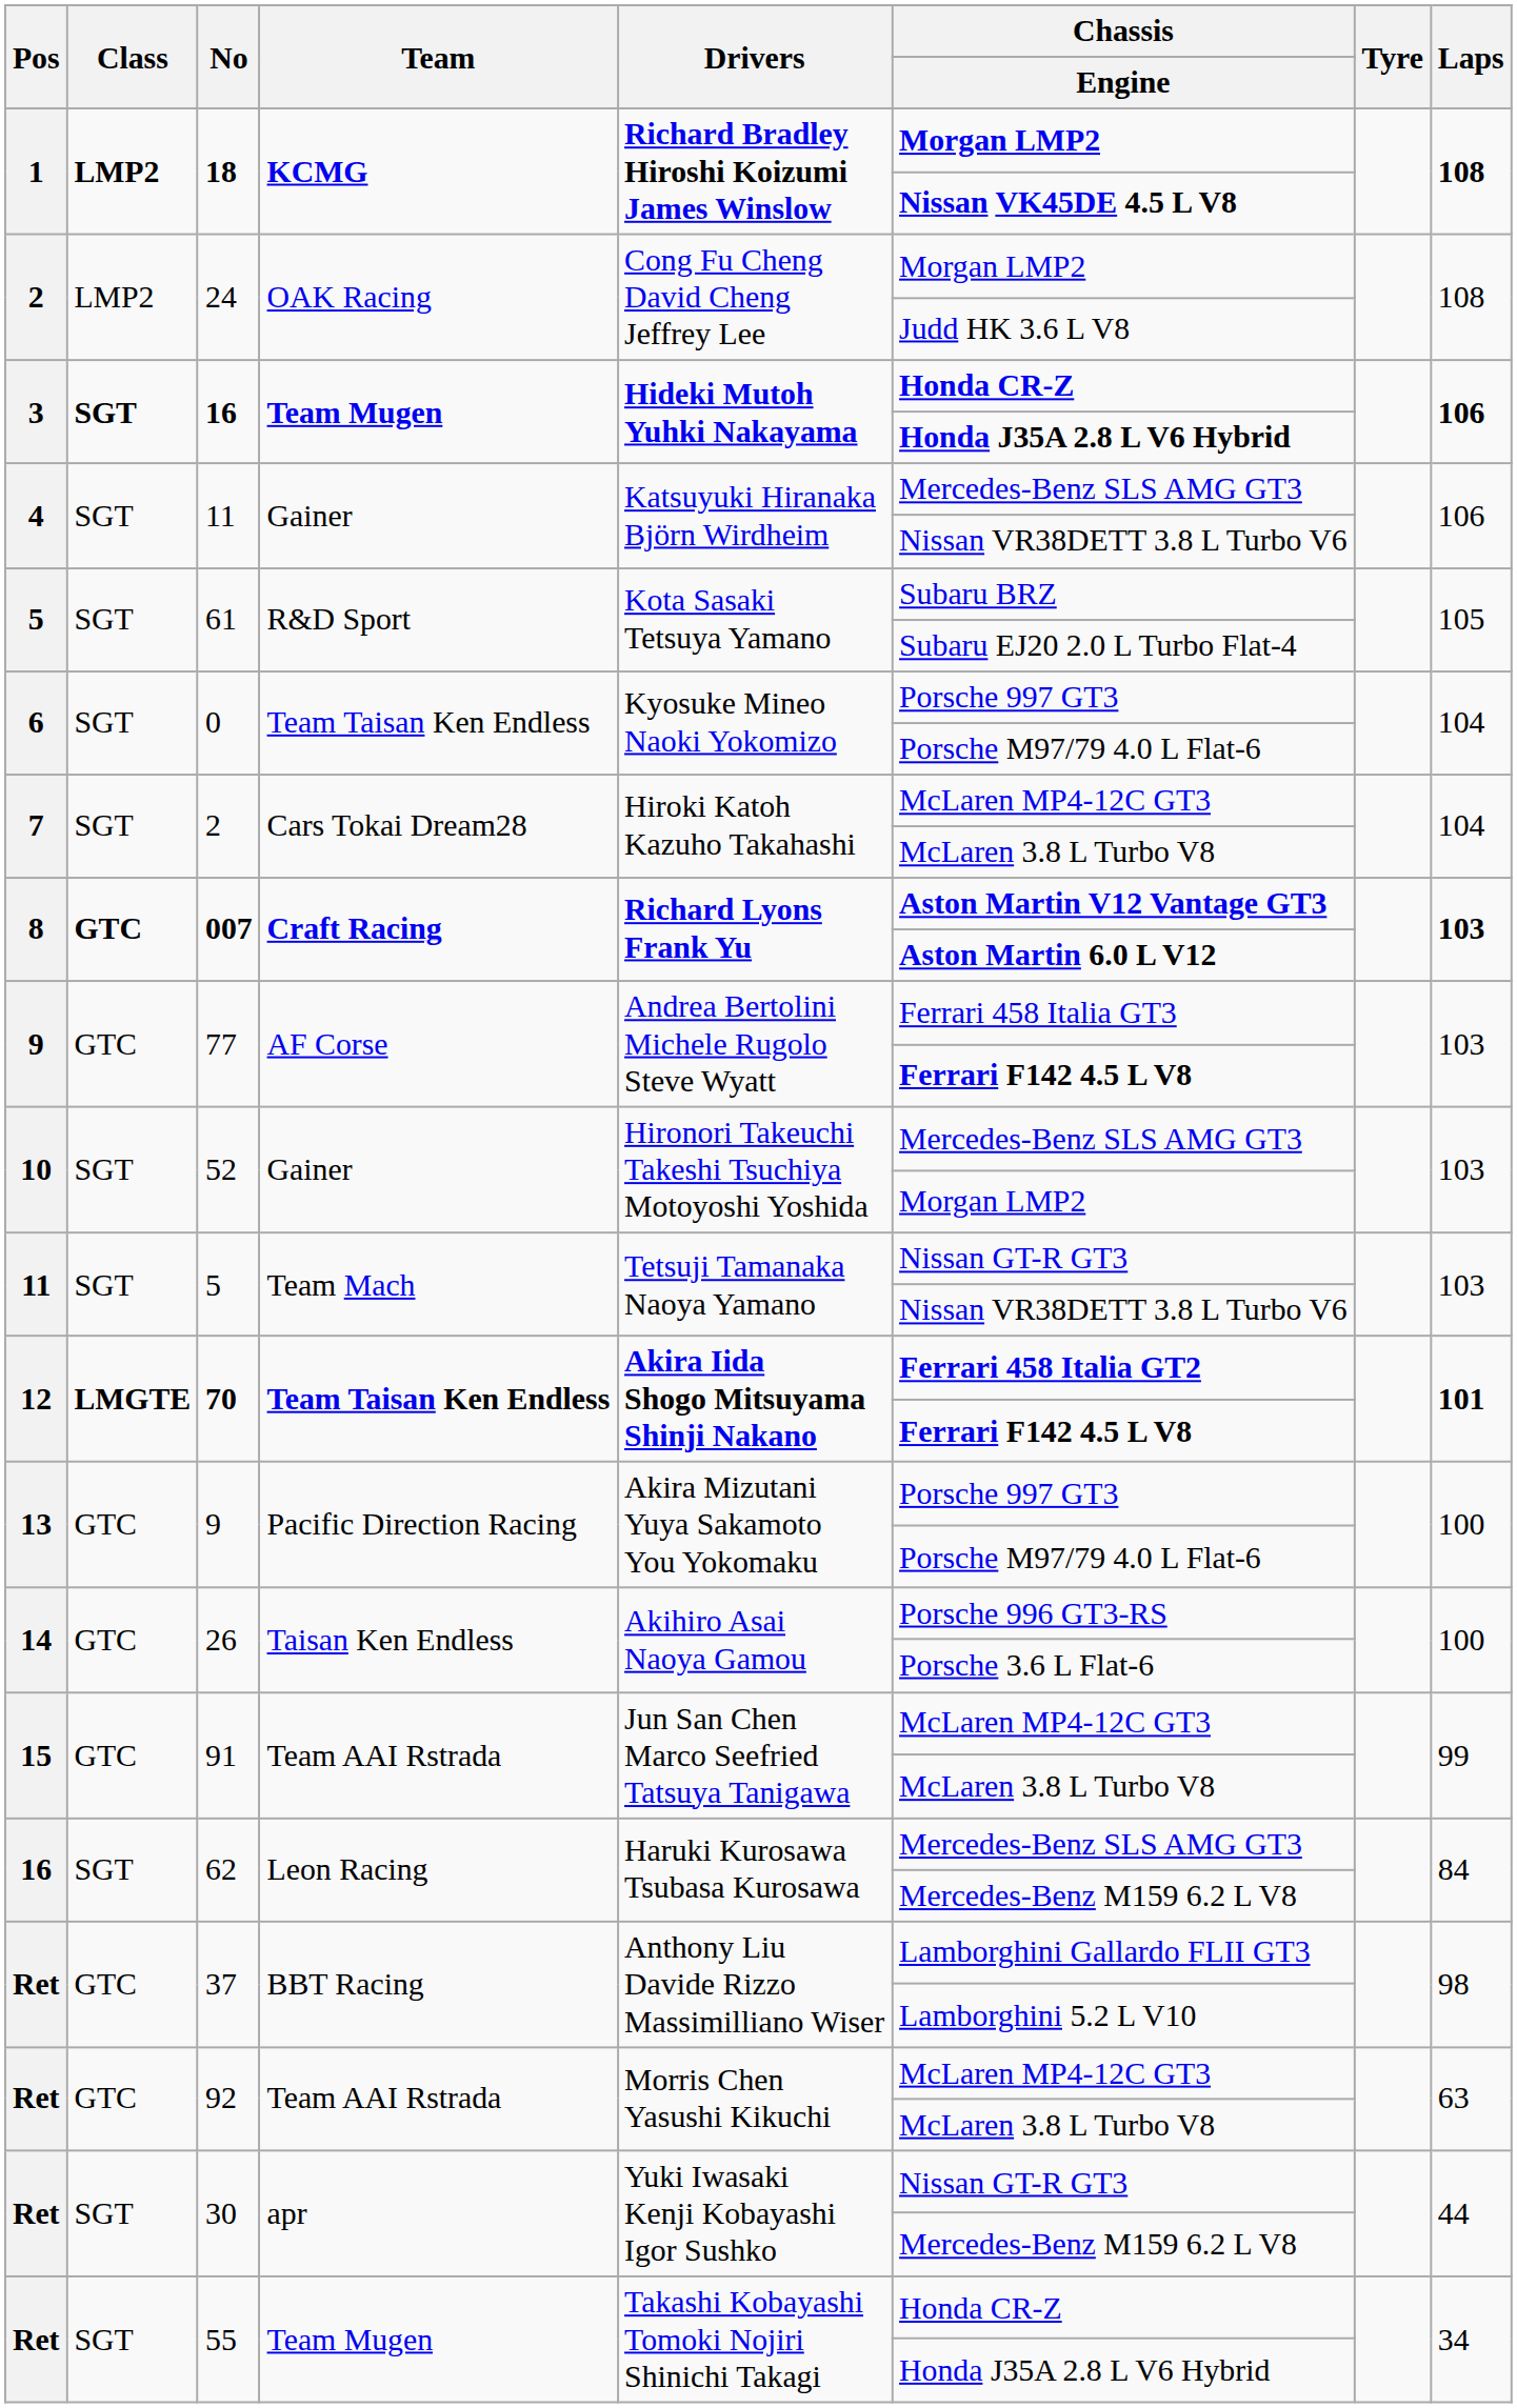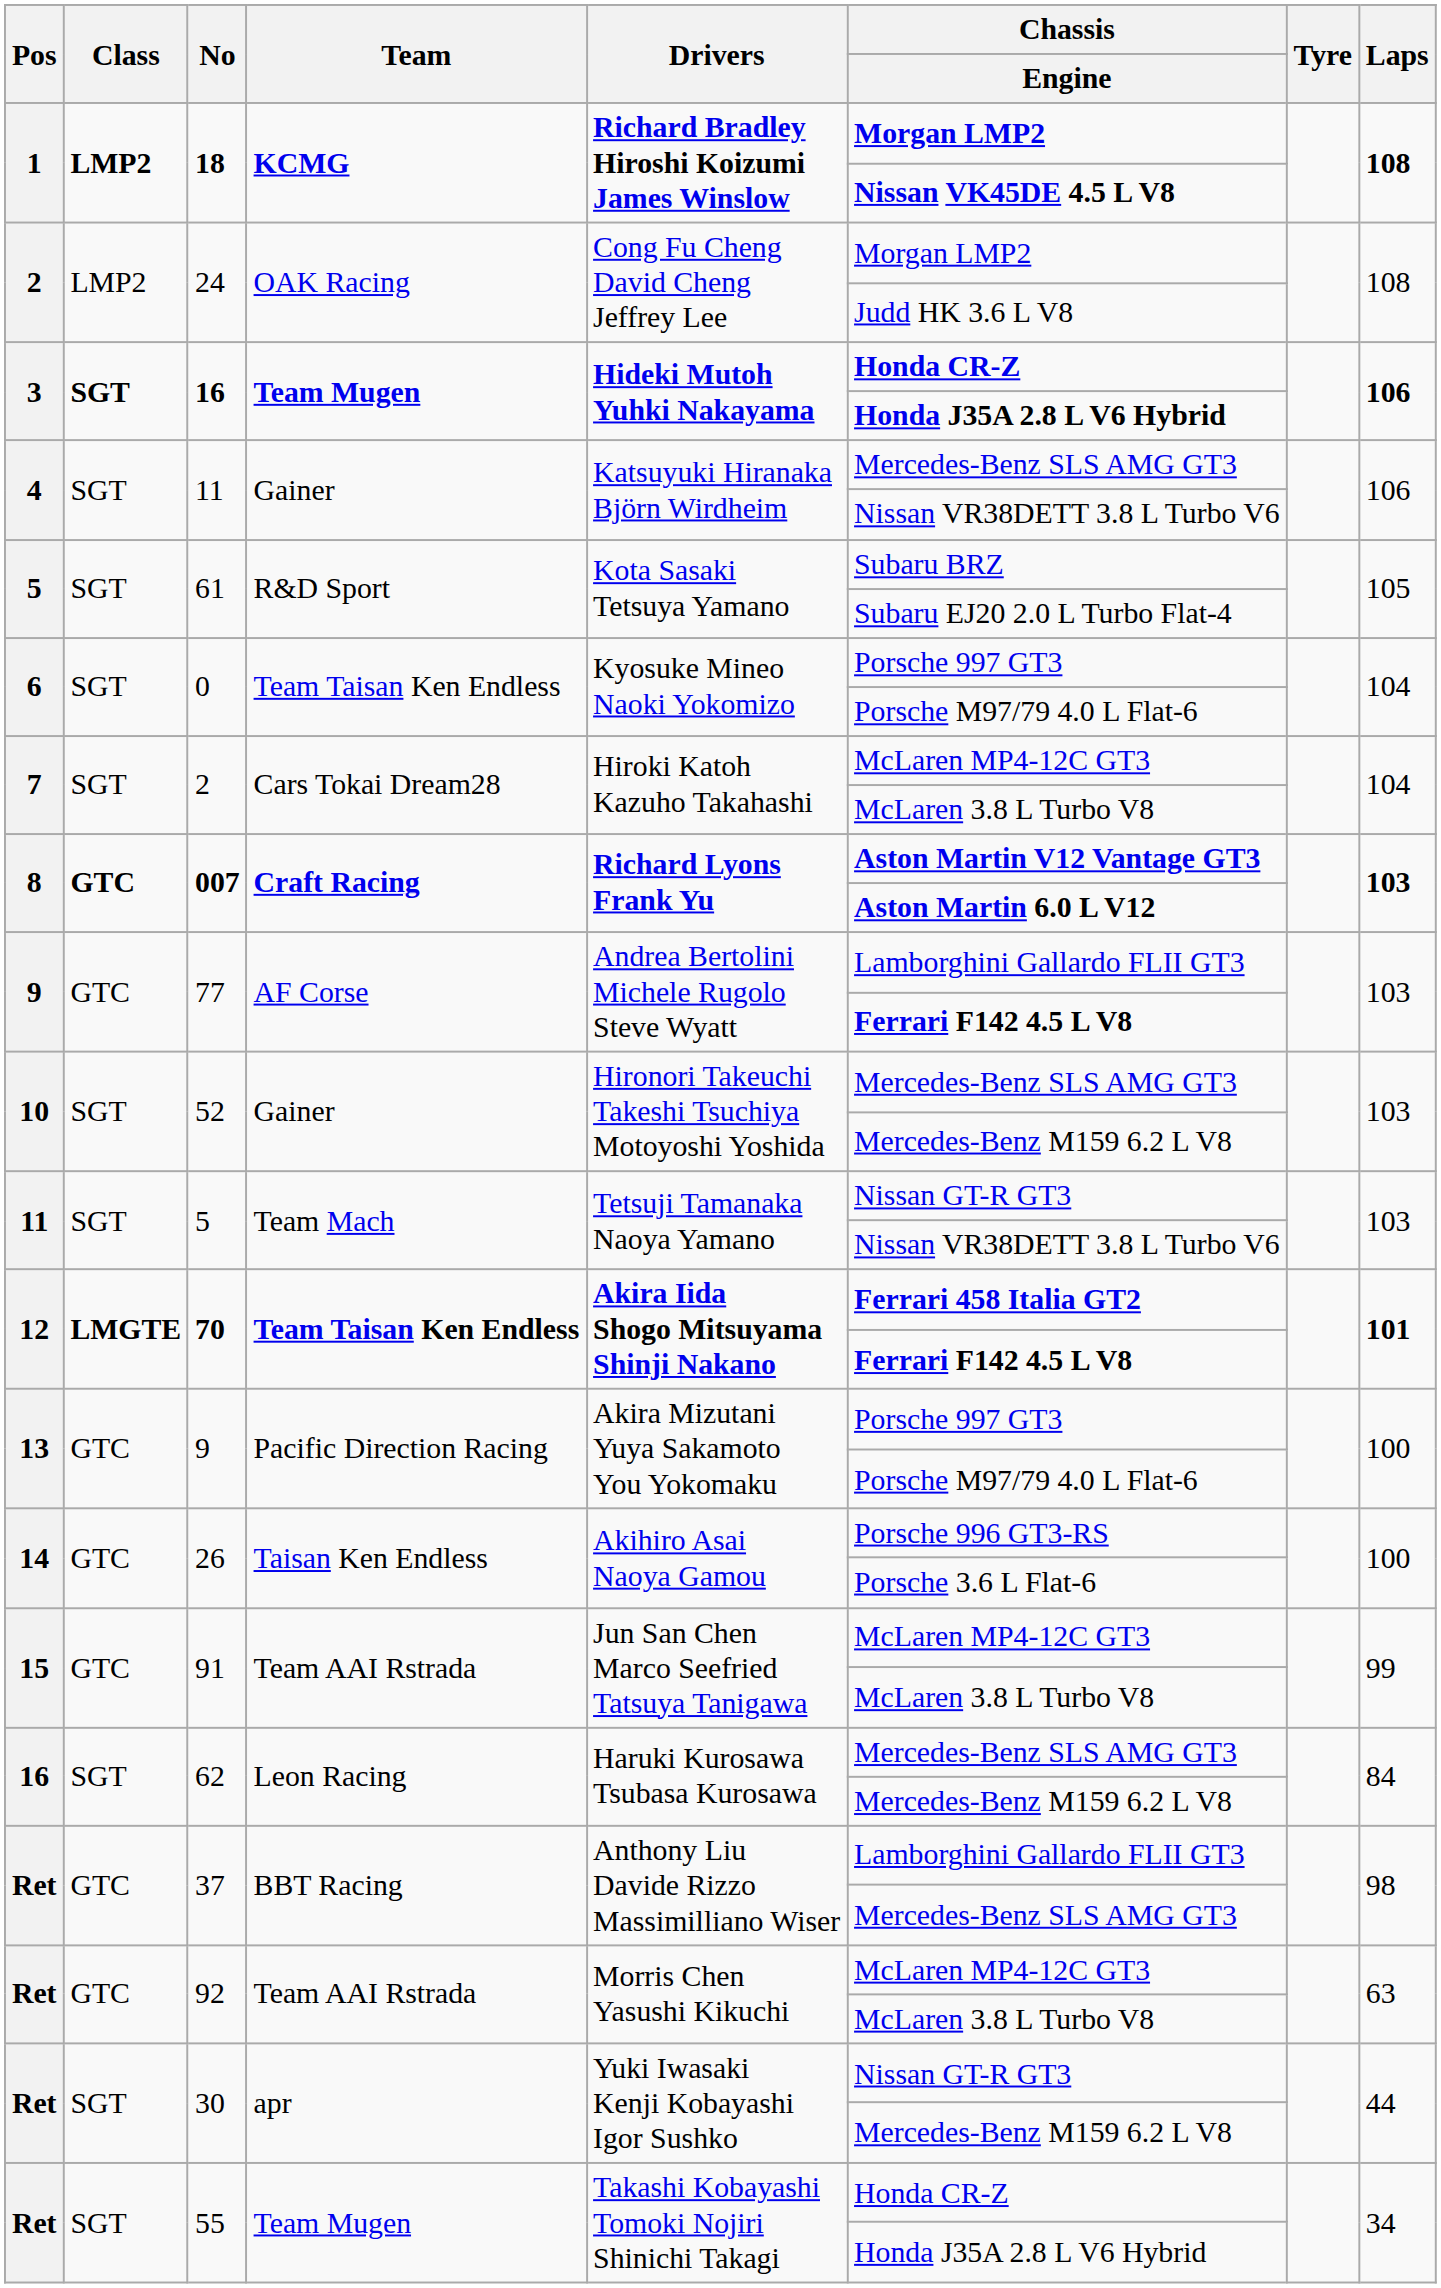row 19 | Chassis / Engine: Ferrari 458 Italia GT3 -> Lamborghini Gallardo FLII GT3
row 22 | Chassis / Engine: Morgan LMP2 -> Mercedes-Benz M159 6.2 L V8
row 36 | Chassis / Engine: Lamborghini 5.2 L V10 -> Mercedes-Benz SLS AMG GT3
